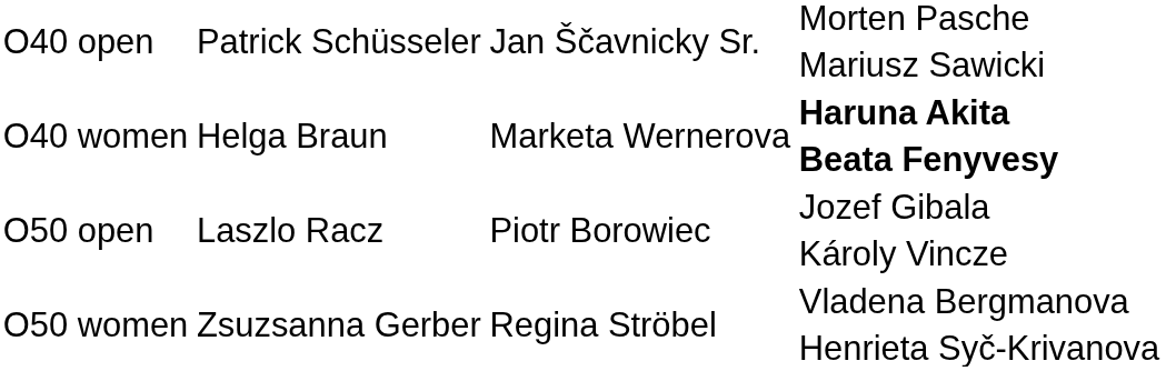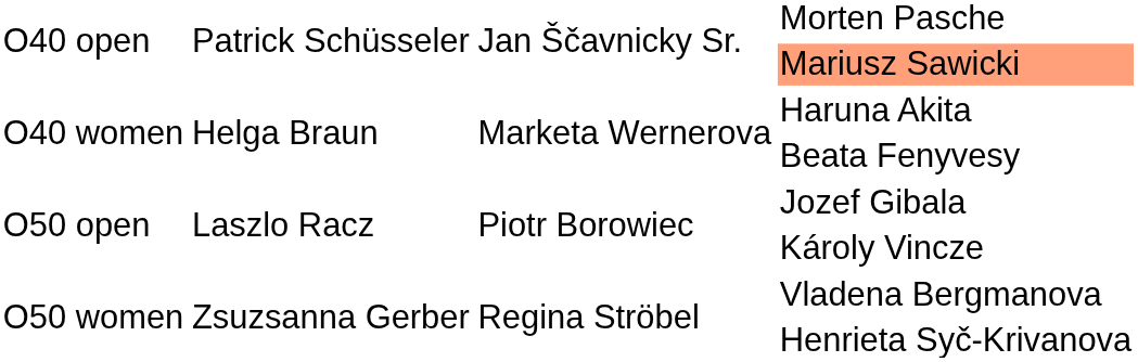Mariusz Sawicki | column 4: no background -> lightsalmon background
Haruna Akita | column 4: bold -> normal
Beata Fenyvesy | column 4: bold -> normal
